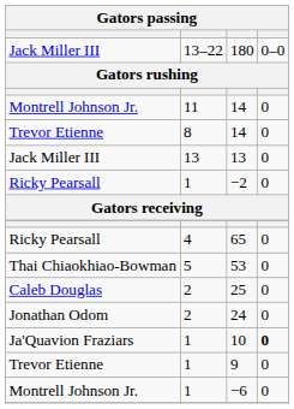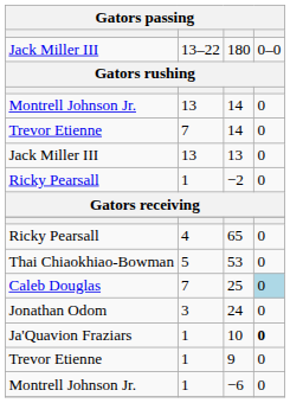Montrell Johnson Jr. / 14 | column 2: 11 -> 13
Trevor Etienne / 14 | column 2: 8 -> 7
25 | column 2: 2 -> 7
25 | column 4: no background -> lightblue background
24 | column 2: 2 -> 3
